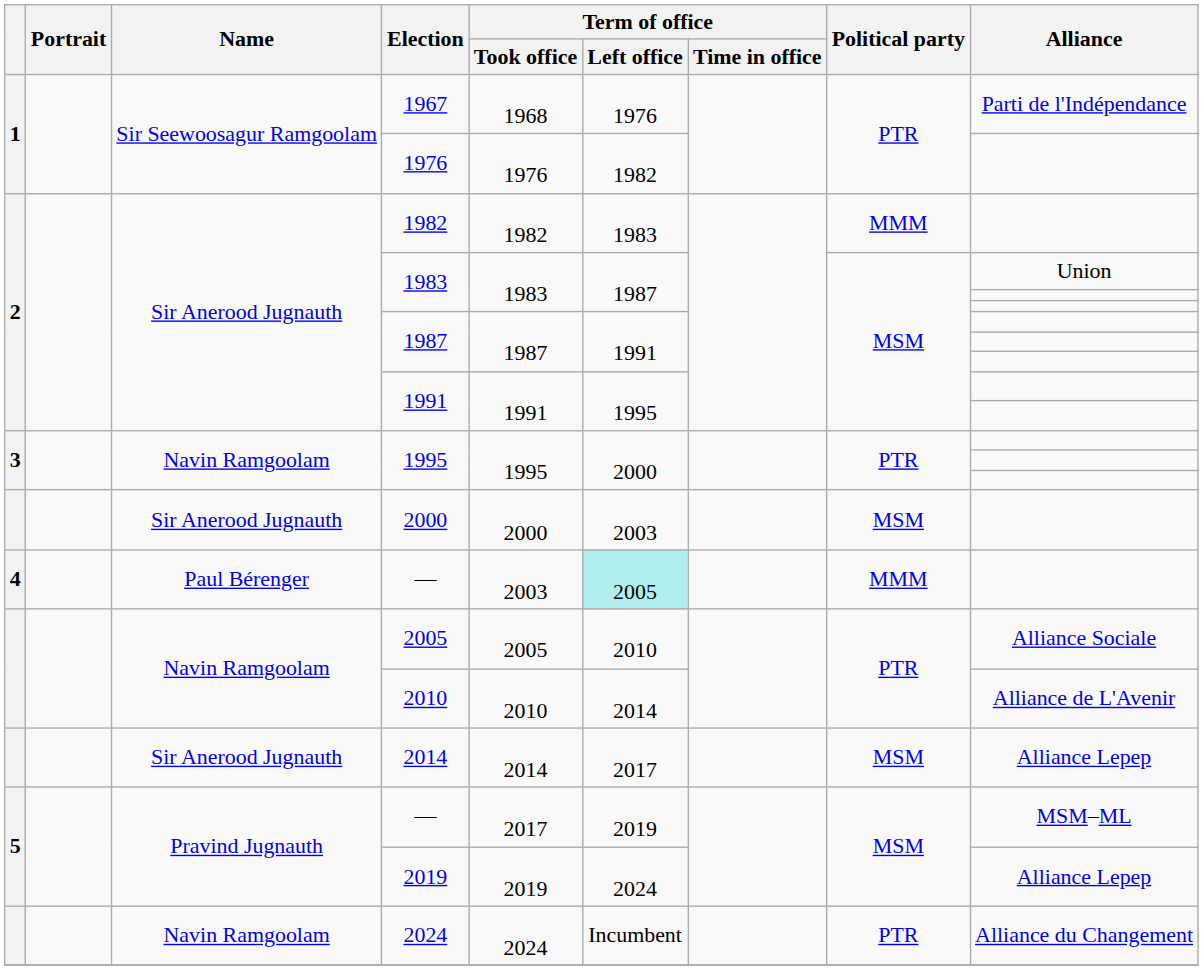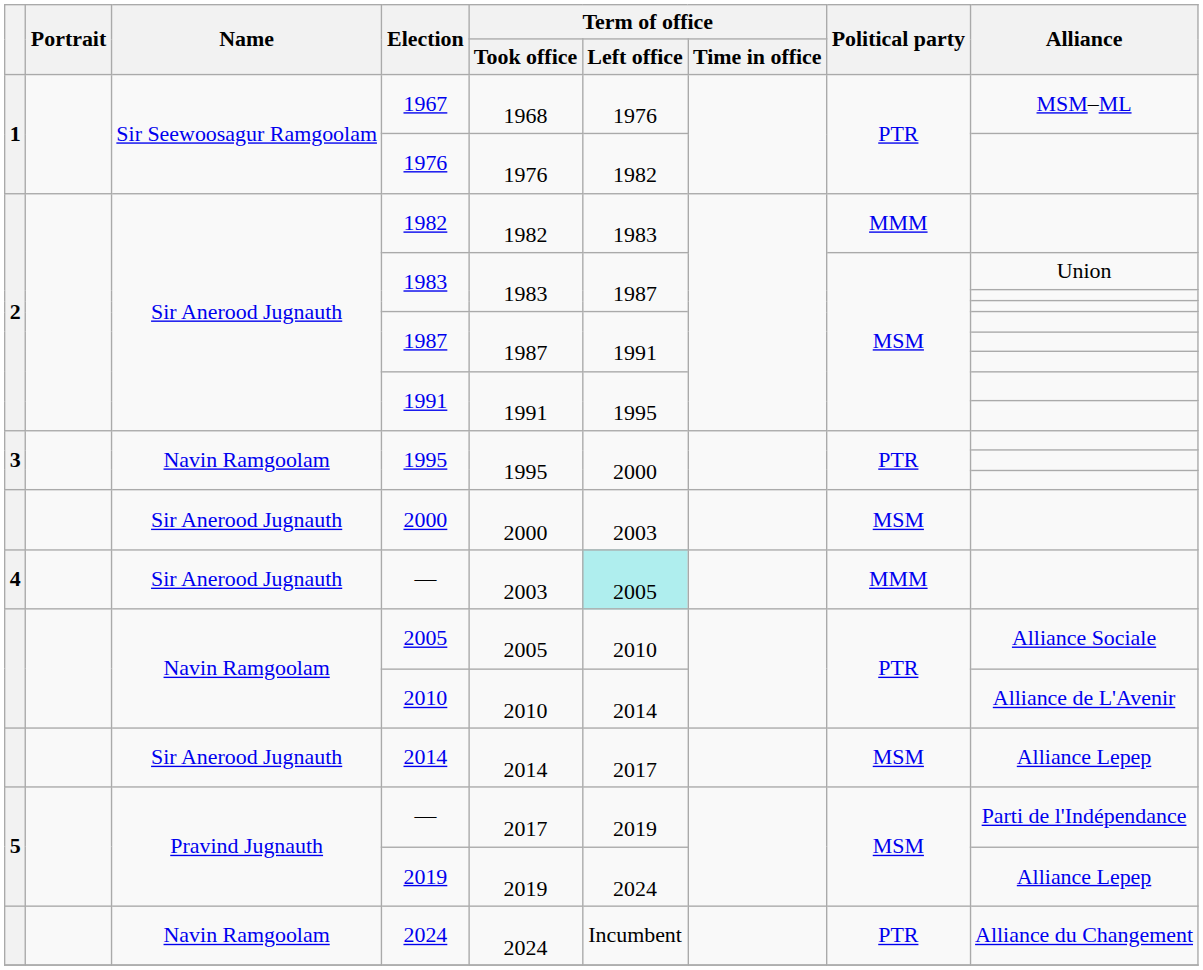1967 | Alliance: Parti de l'Indépendance -> MSM–ML
4 / — | Name: Paul Bérenger -> Sir Anerood Jugnauth
5 / — | Alliance: MSM–ML -> Parti de l'Indépendance
